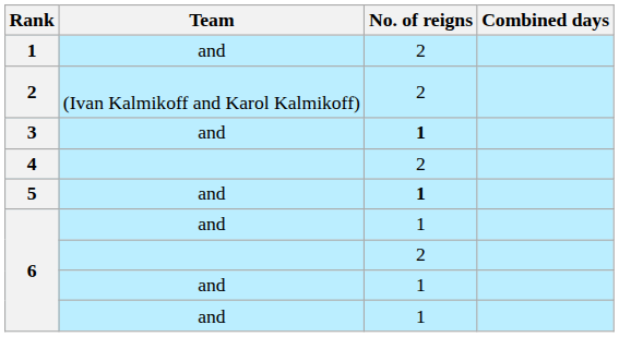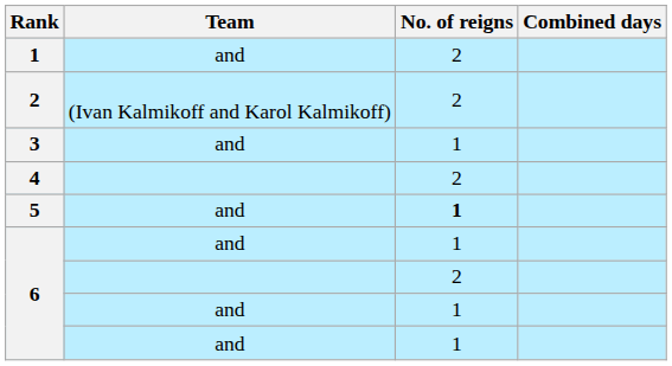3 | No. of reigns: bold -> normal
